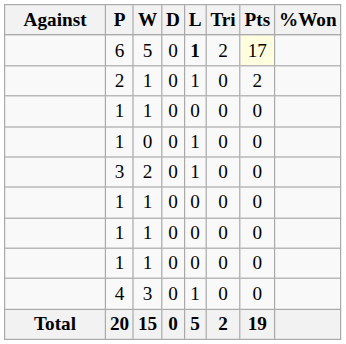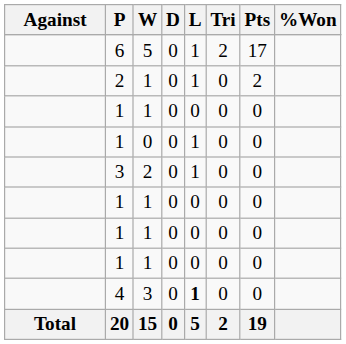6 | L: bold -> normal
6 | Pts: lightyellow background -> no background
4 | L: normal -> bold
